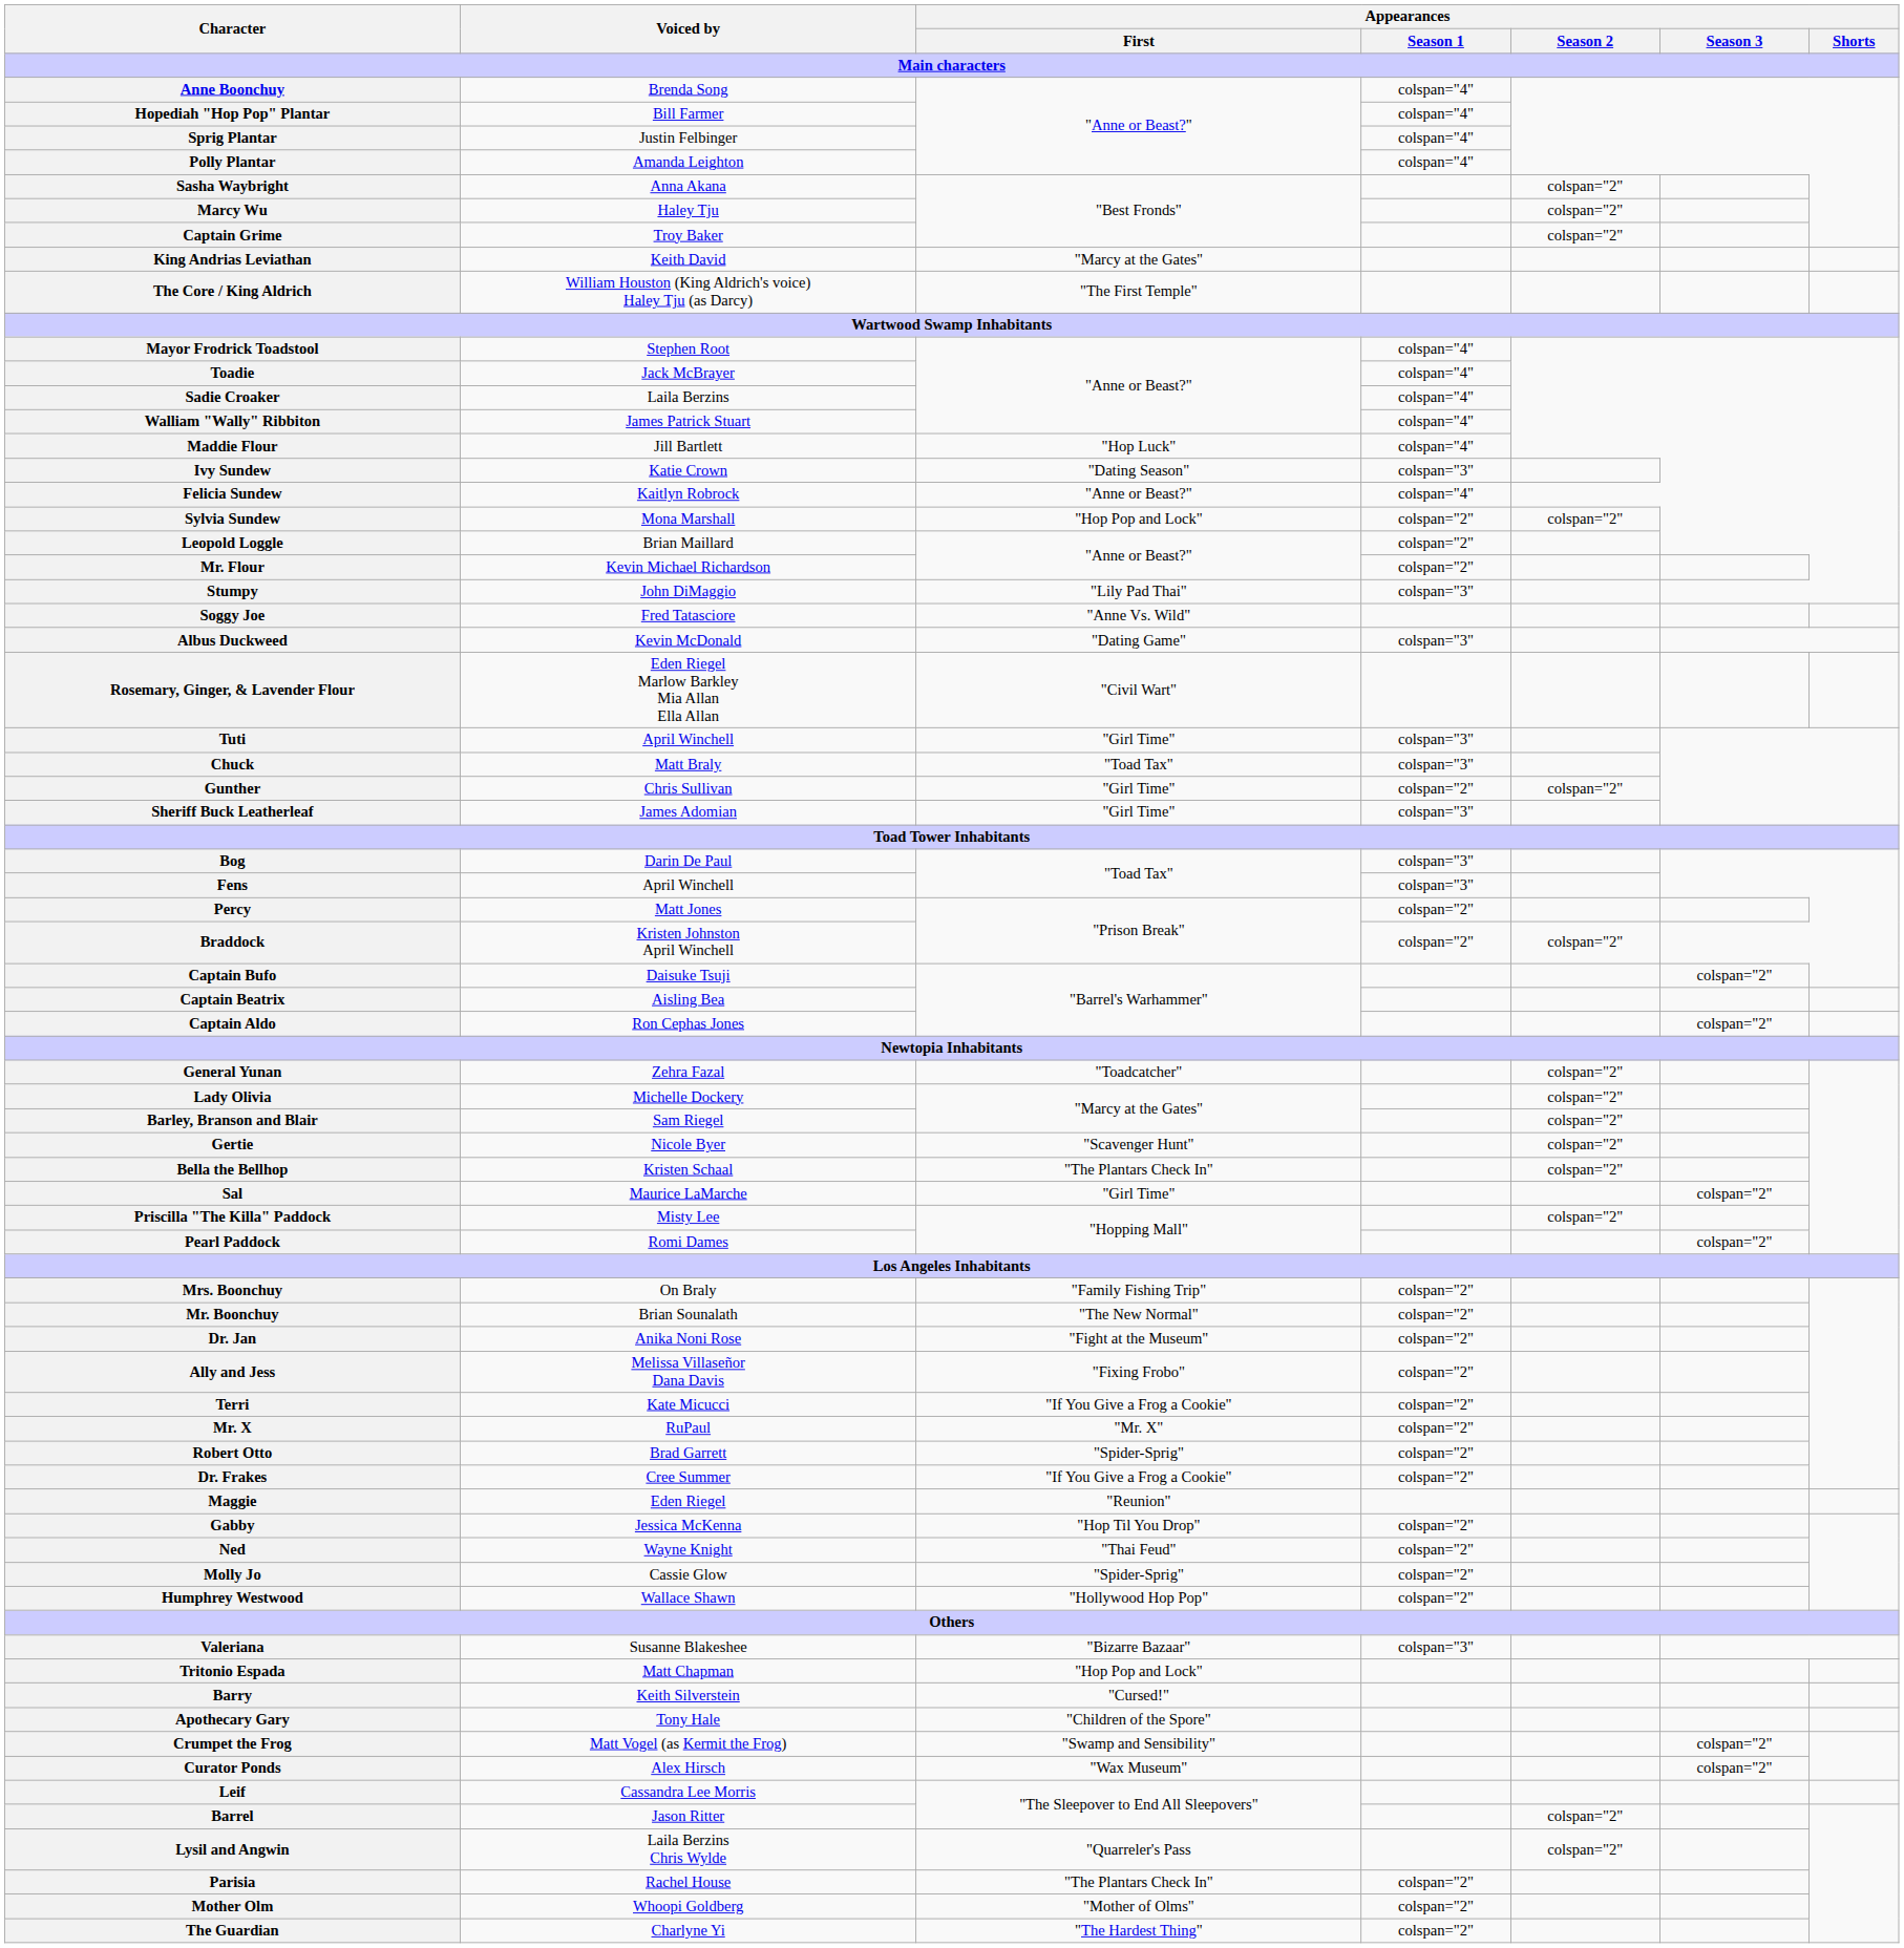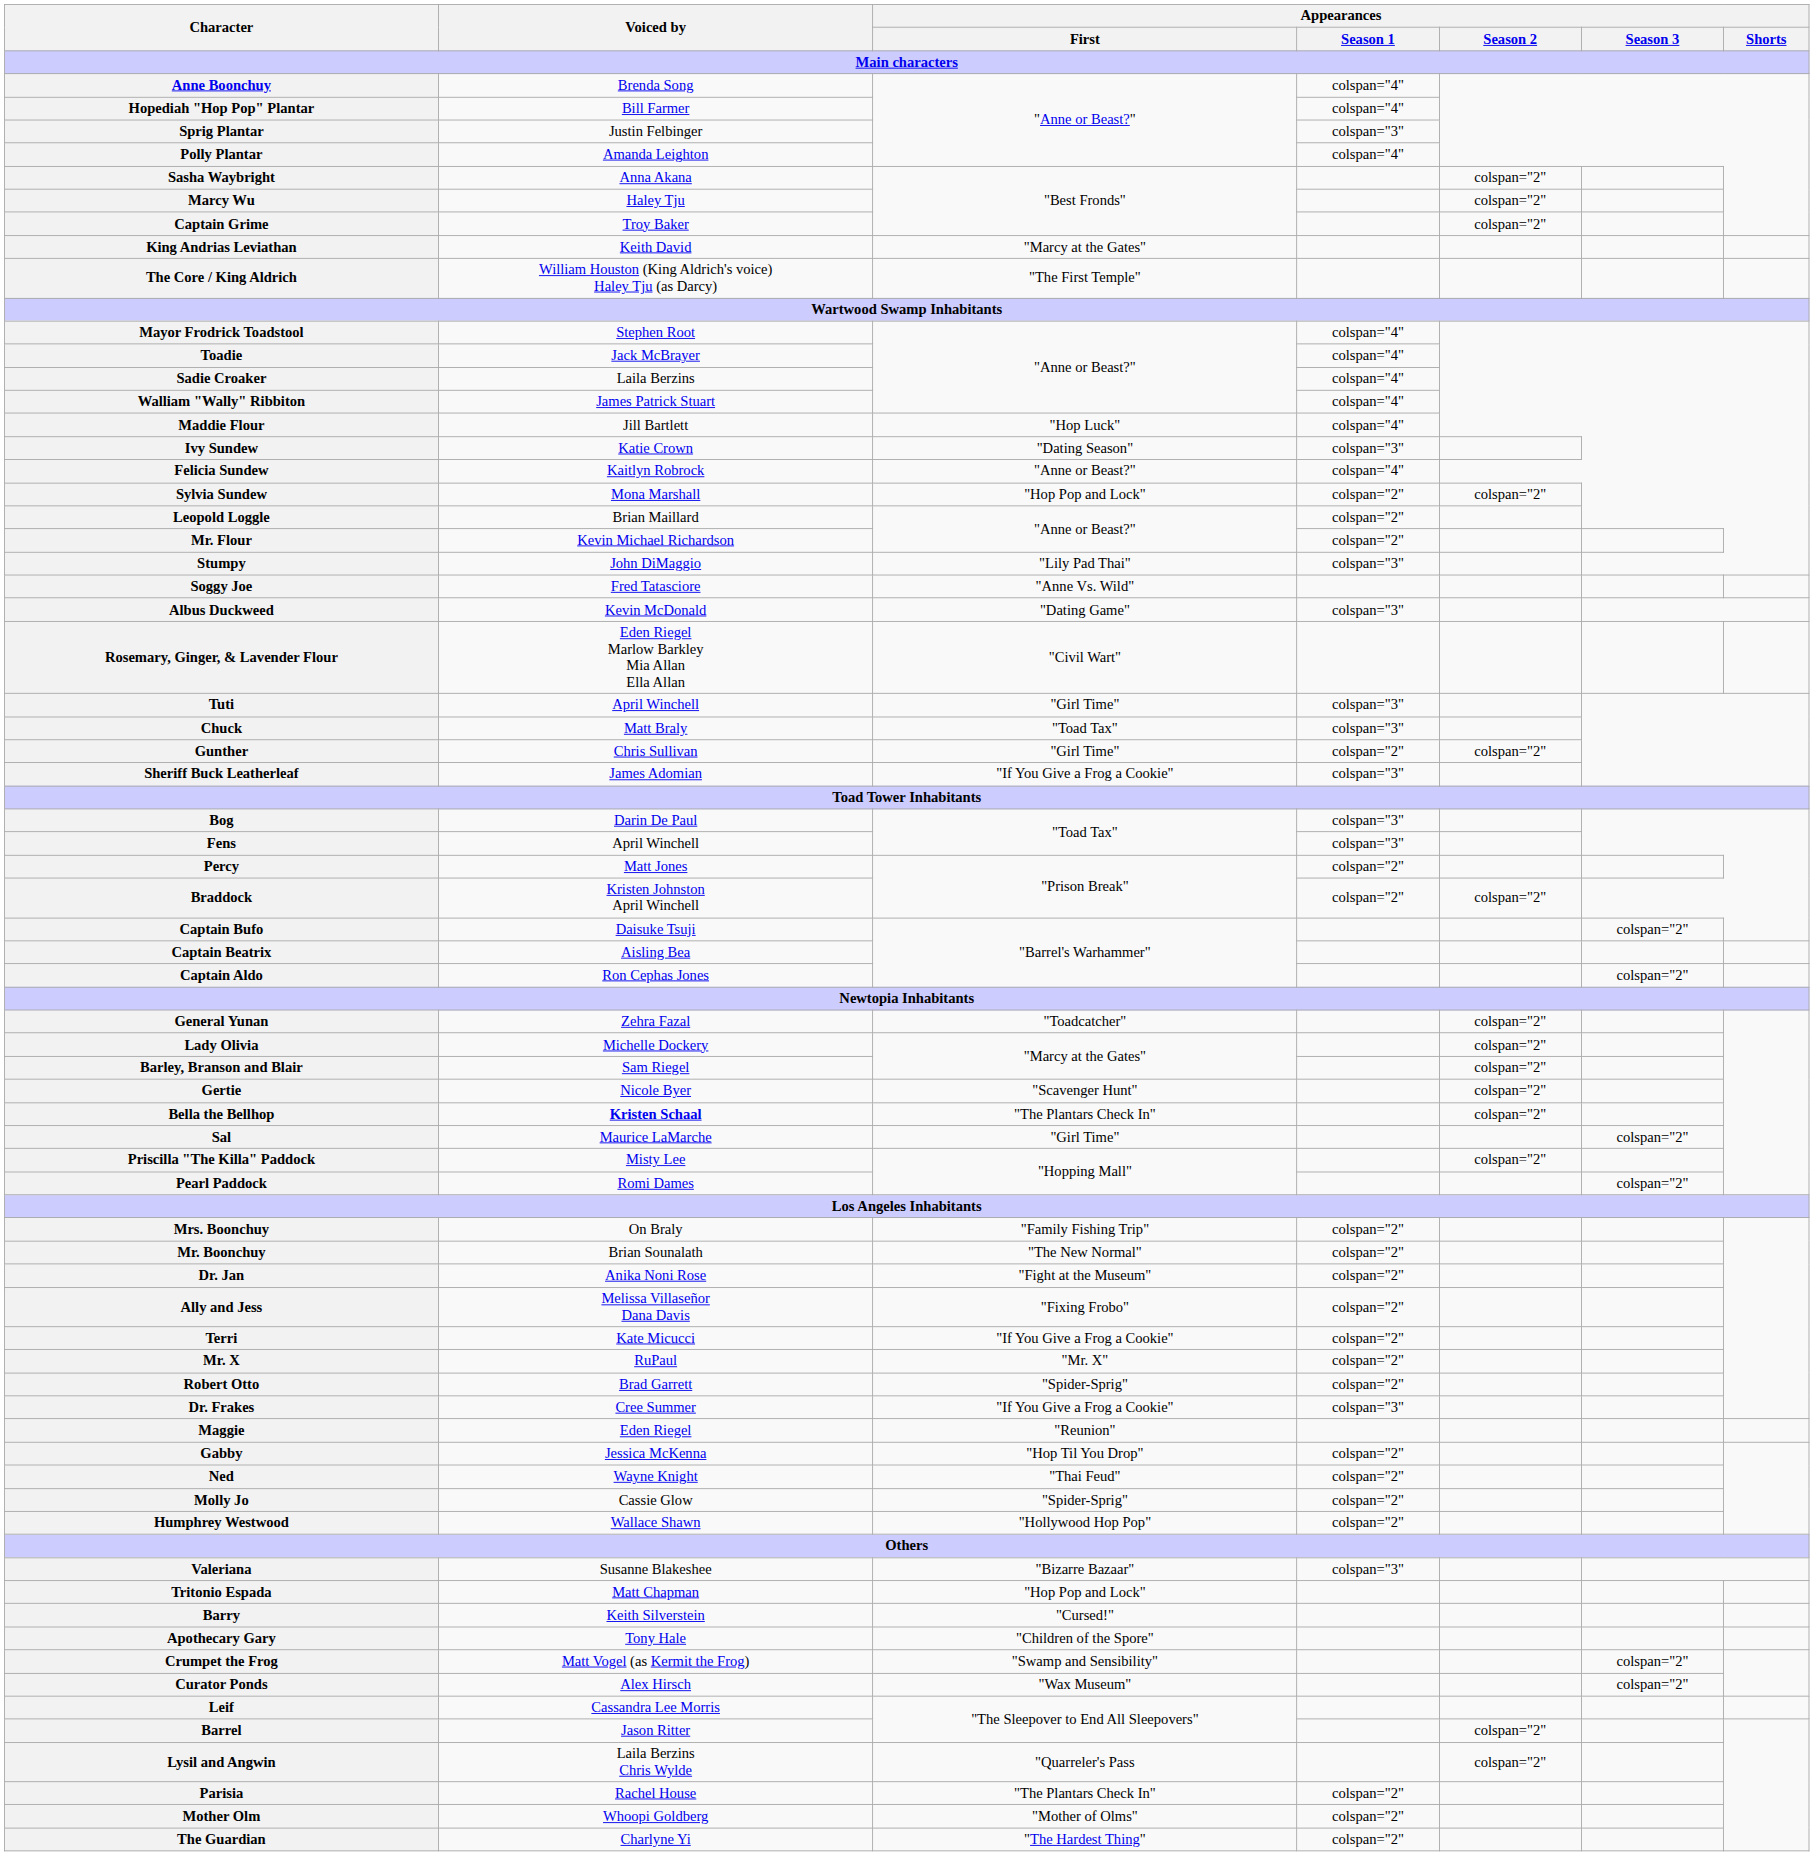Sprig Plantar | Appearances / Season 1: colspan="4" -> colspan="3"
Sheriff Buck Leatherleaf | Appearances / First: "Girl Time" -> "If You Give a Frog a Cookie"
Bella the Bellhop | Voiced by: normal -> bold
Dr. Frakes | Appearances / Season 1: colspan="2" -> colspan="3"
